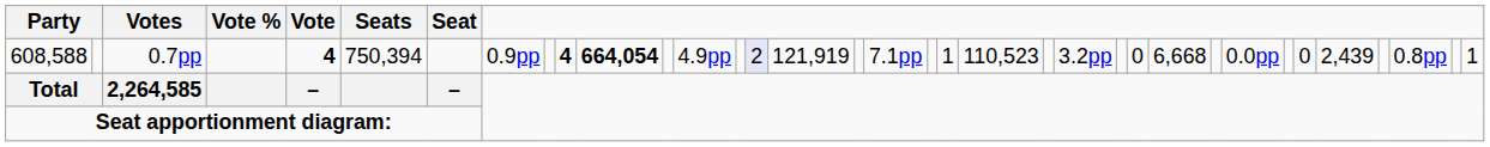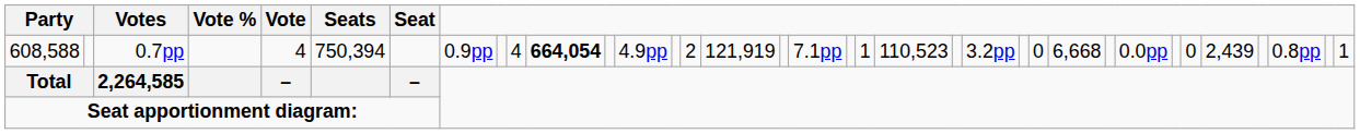608,588 | Vote: bold -> normal
608,588 | column 10: bold -> normal
608,588 | column 15: lavender background -> no background
